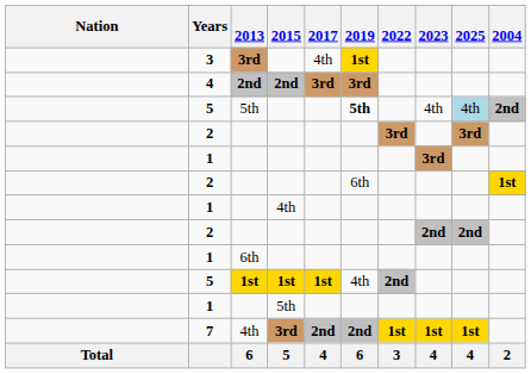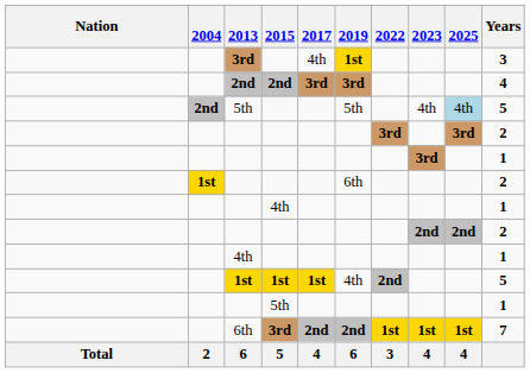columns swapped: 2004 <-> Years
row 4 | 2019: bold -> normal
row 10 | 2013: 6th -> 4th
row 13 | 2013: 4th -> 6th
